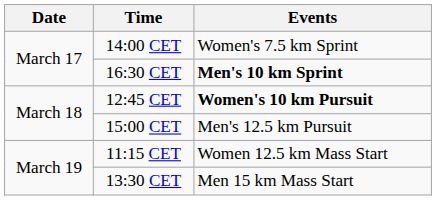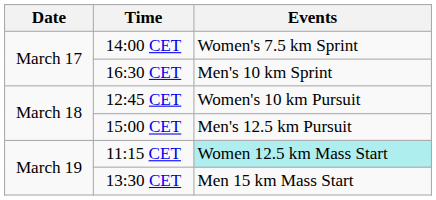16:30 CET | Events: bold -> normal
12:45 CET | Events: bold -> normal
11:15 CET | Events: no background -> paleturquoise background
